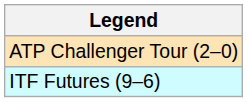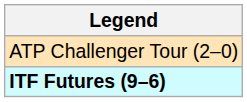row 3 | column 1: normal -> bold
